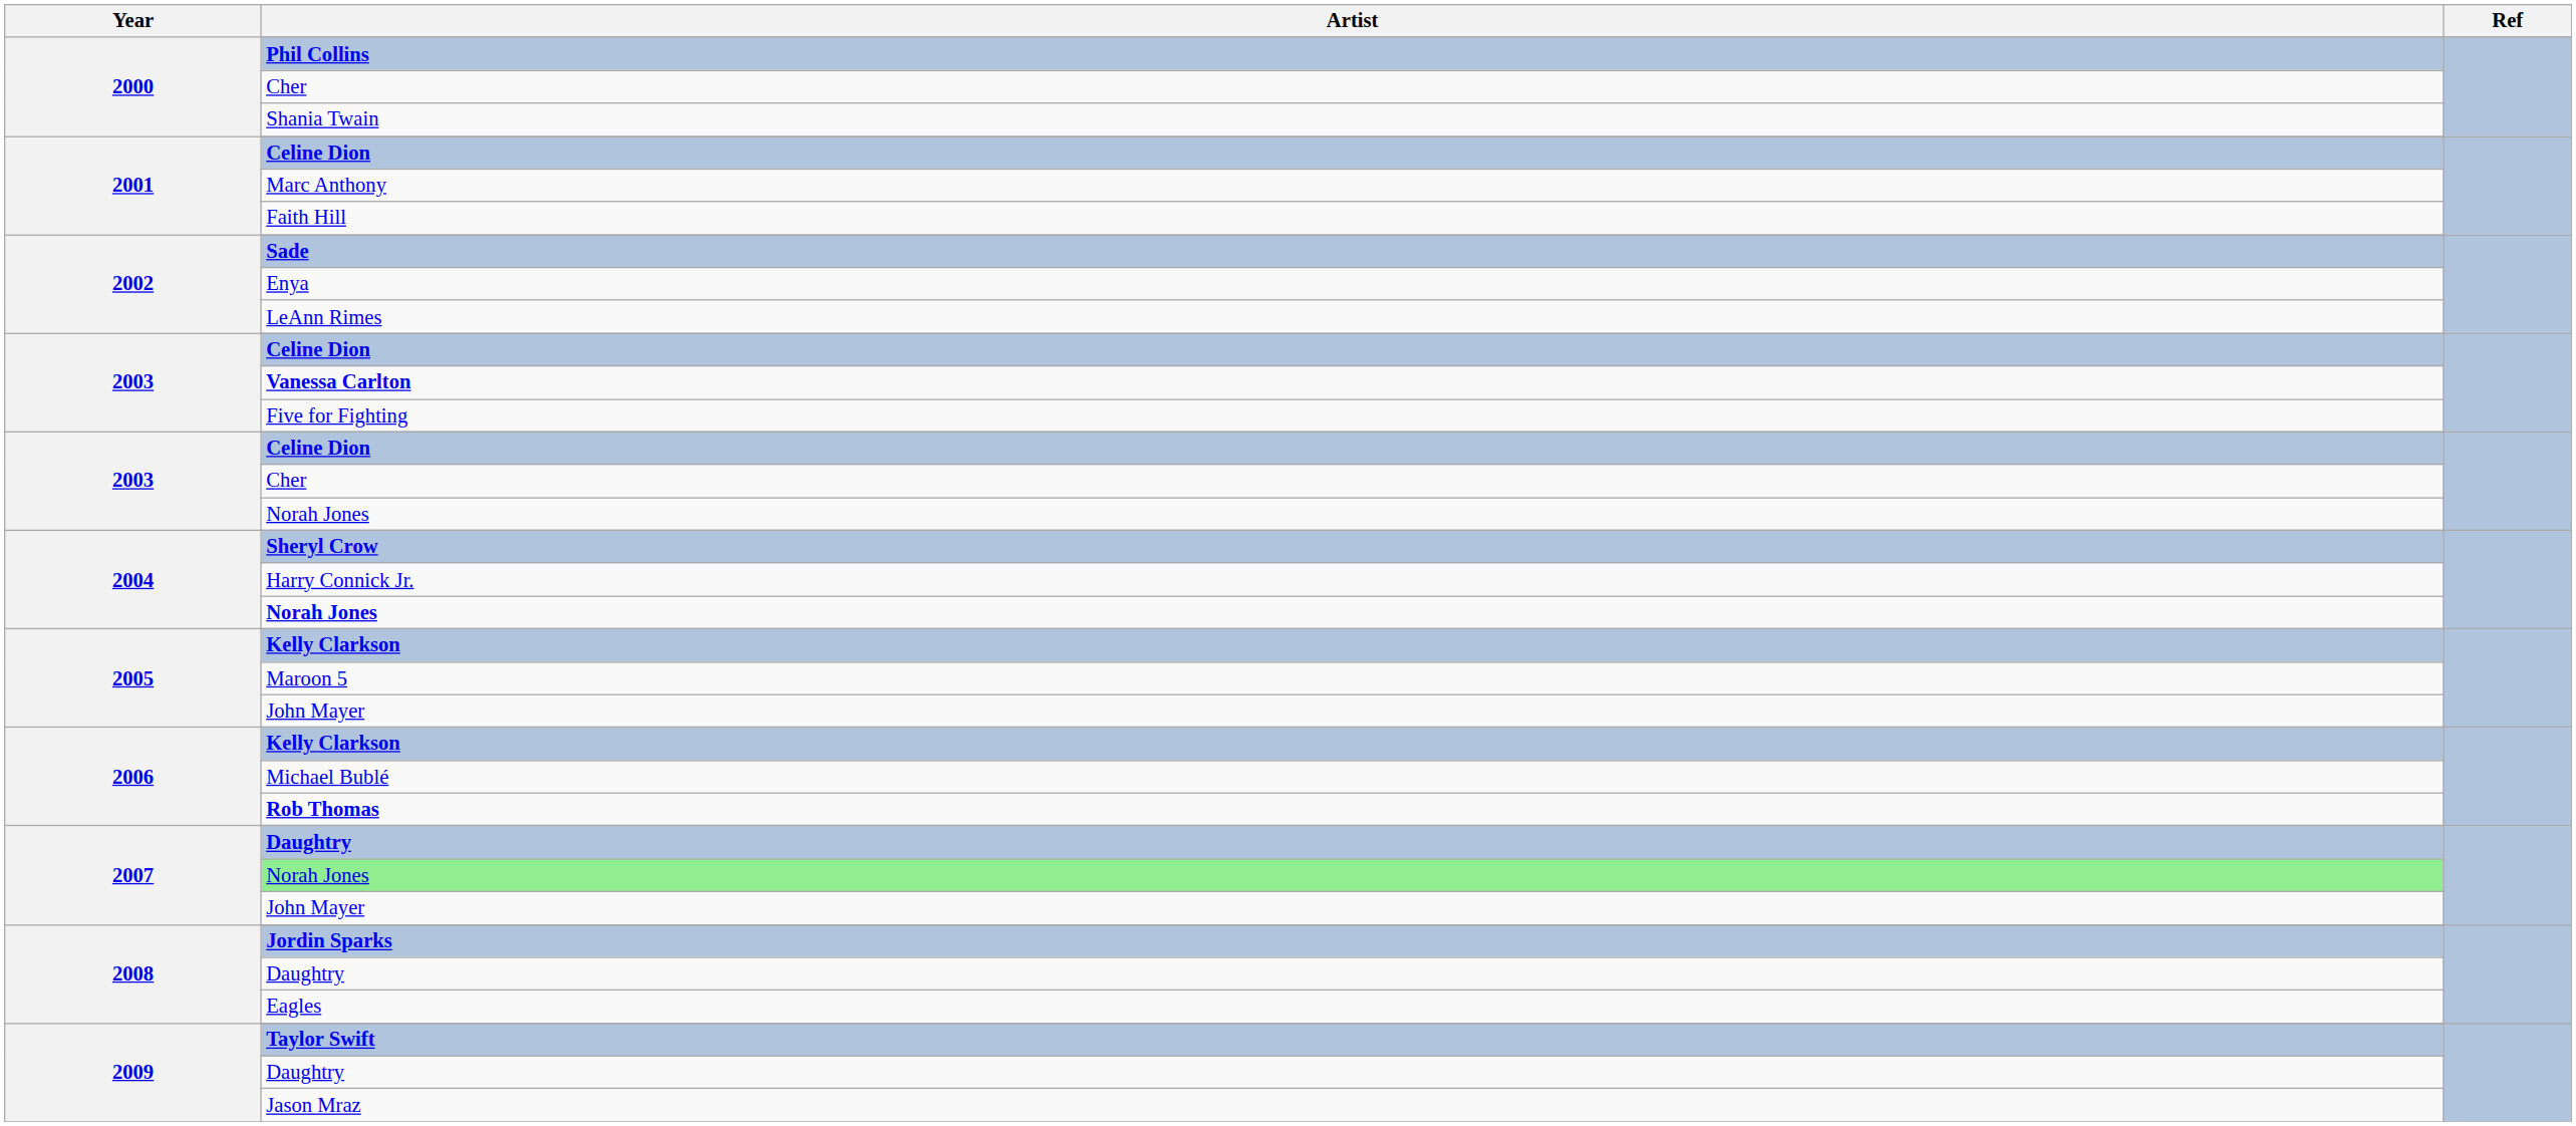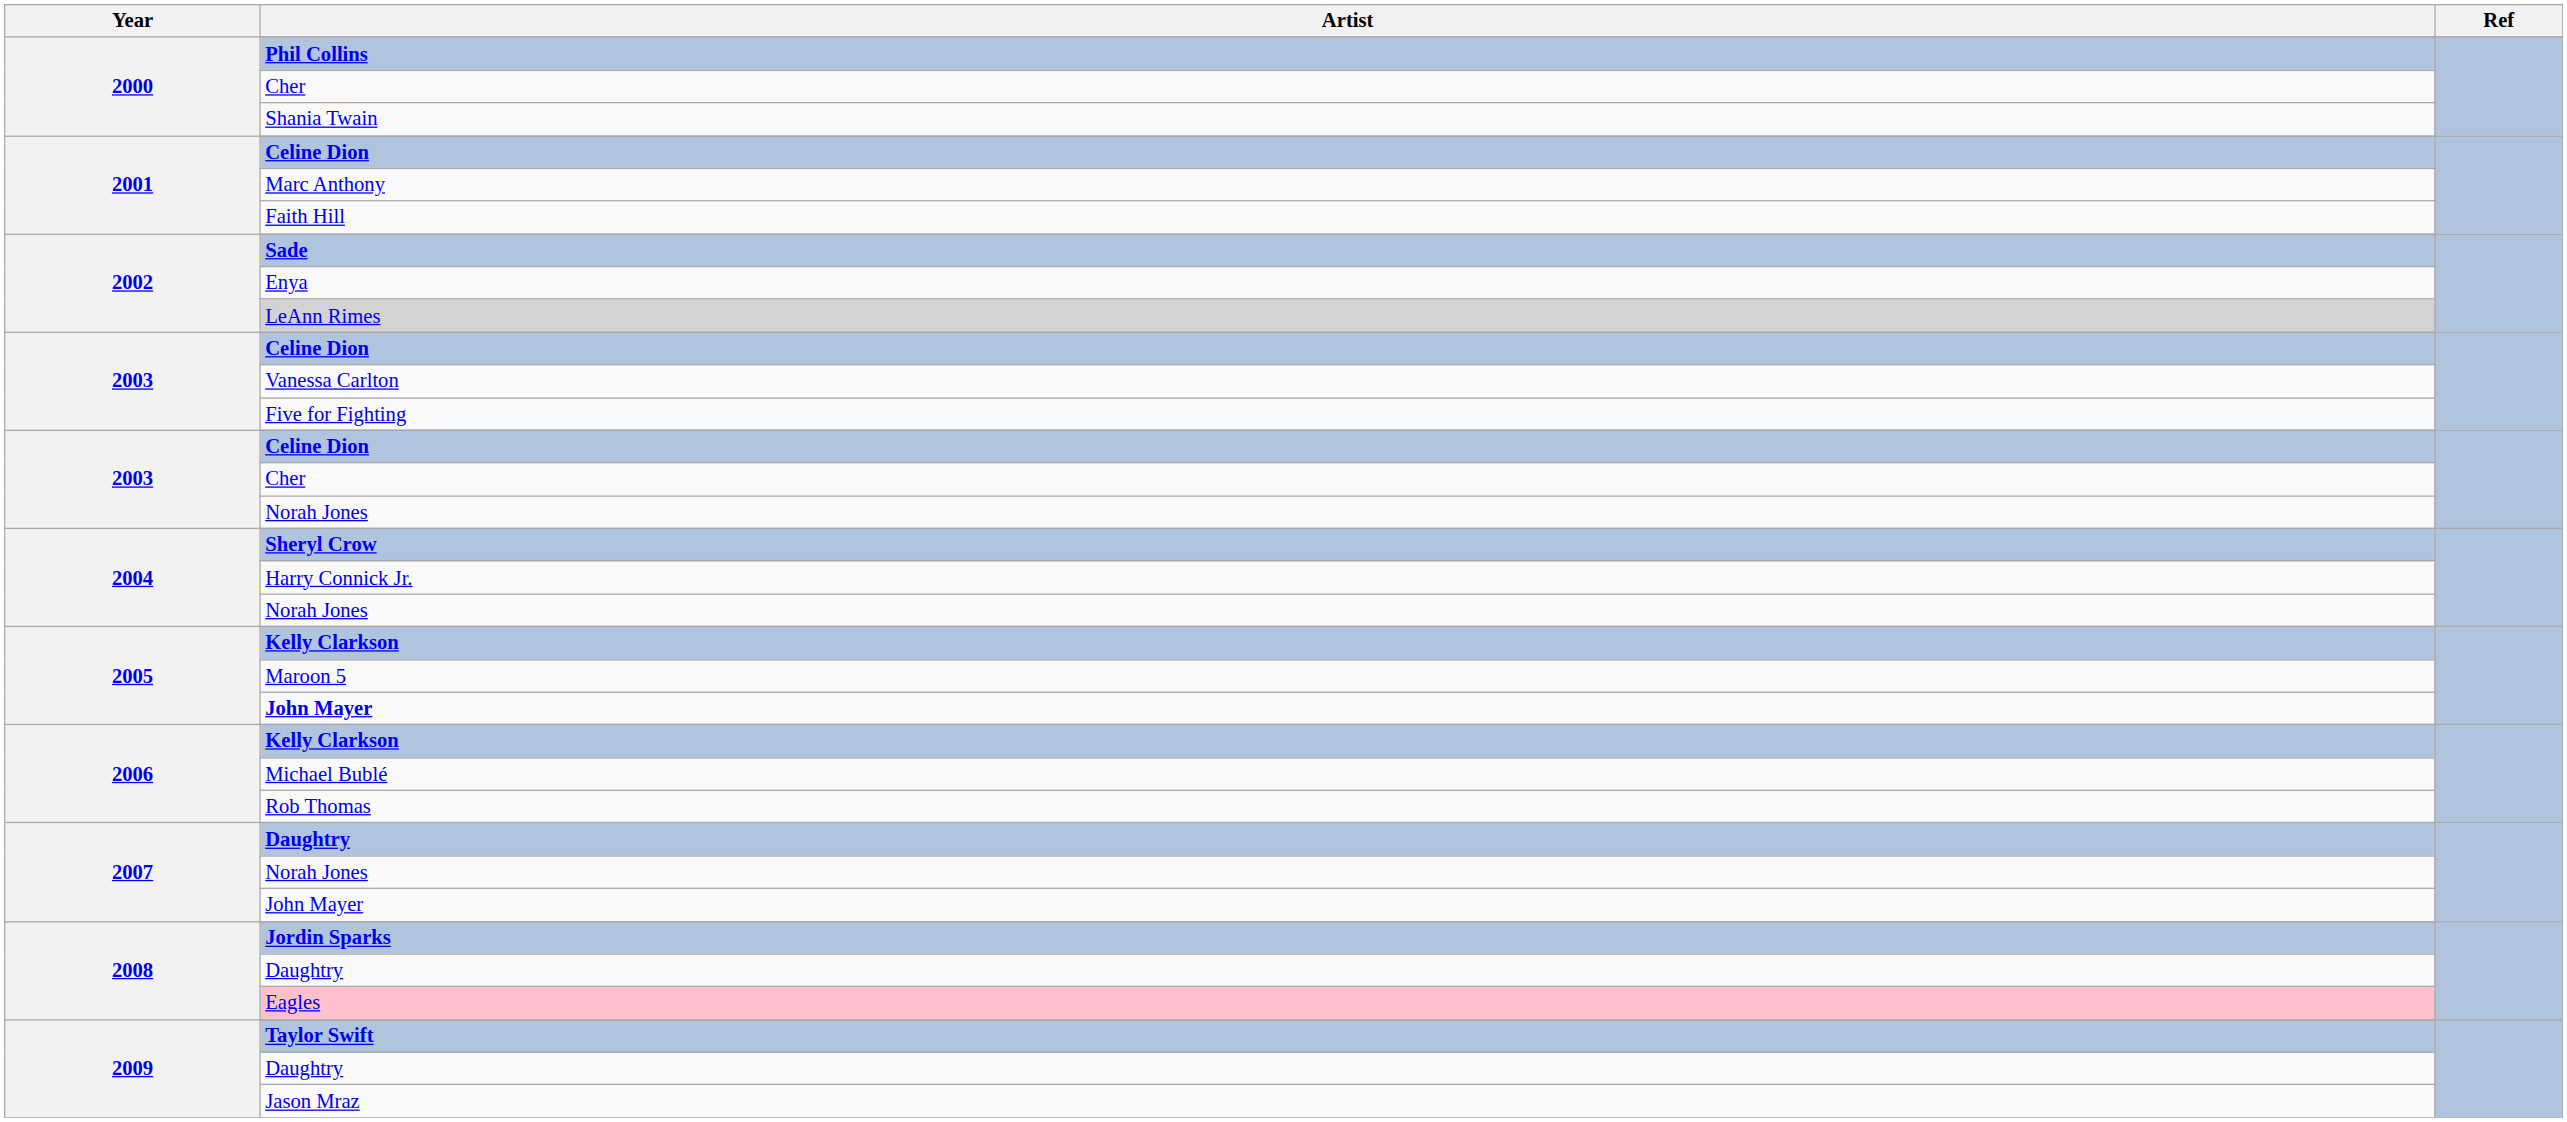LeAnn Rimes | Artist: no background -> lightgrey background
Vanessa Carlton | Artist: bold -> normal
2004 / Norah Jones | Artist: bold -> normal
2005 / John Mayer | Artist: normal -> bold
Rob Thomas | Artist: bold -> normal
2007 / Norah Jones | Artist: lightgreen background -> no background
Eagles | Artist: no background -> pink background
